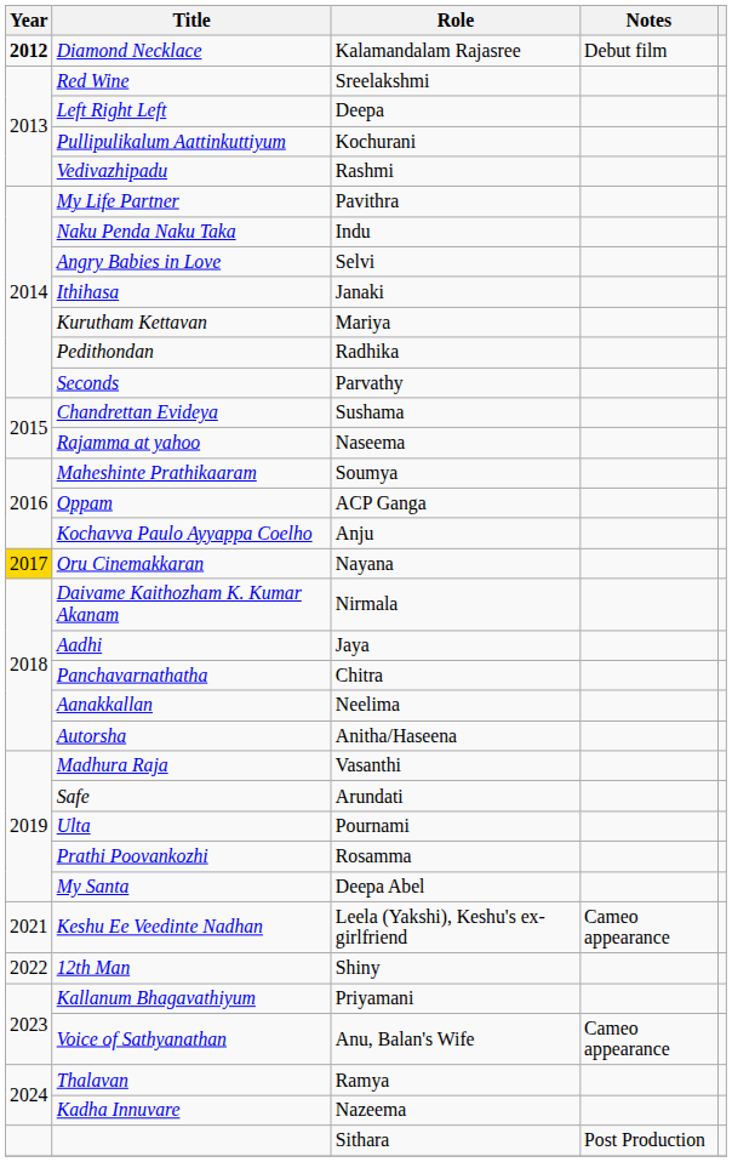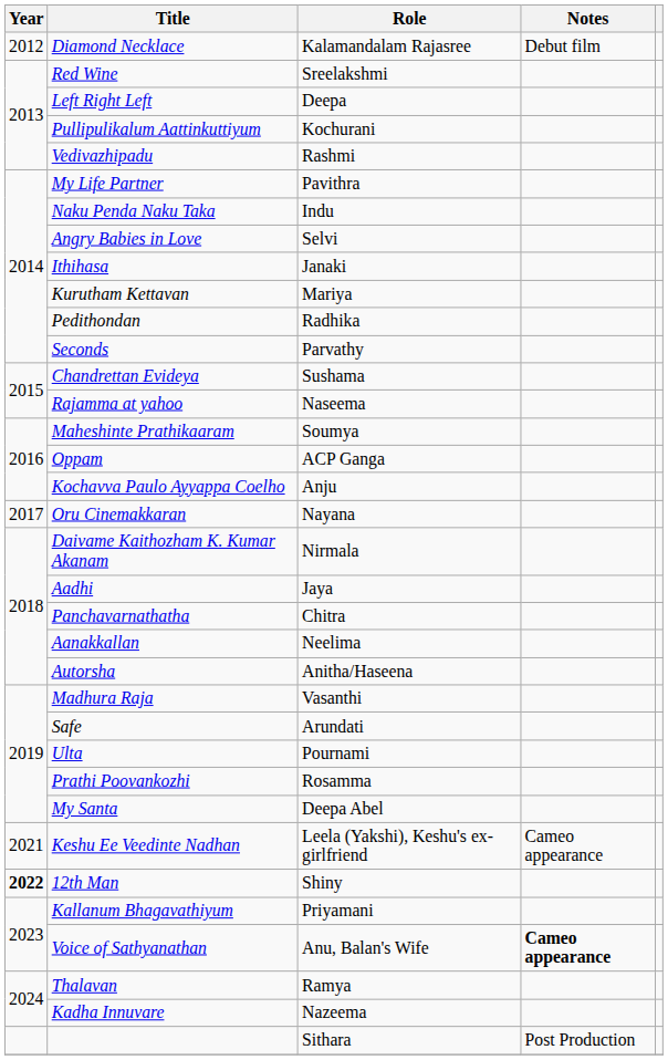Diamond Necklace | Year: bold -> normal
Oru Cinemakkaran | Year: gold background -> no background
12th Man | Year: normal -> bold
Voice of Sathyanathan | Notes: normal -> bold
